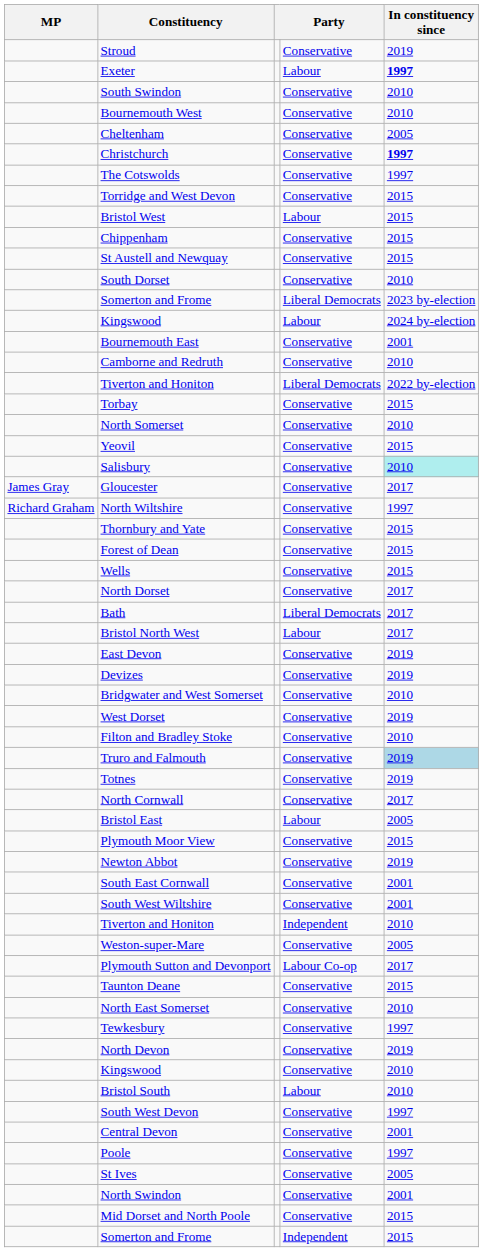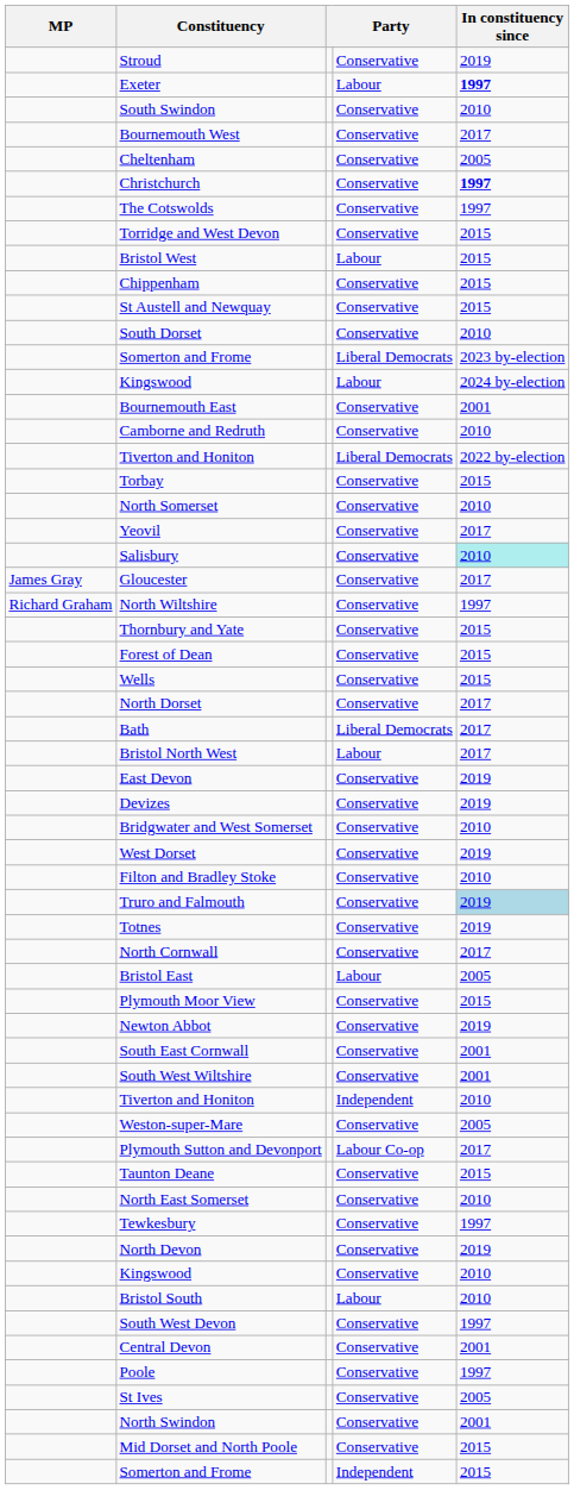Bournemouth West | In constituency since: 2010 -> 2017
Yeovil | In constituency since: 2015 -> 2017
